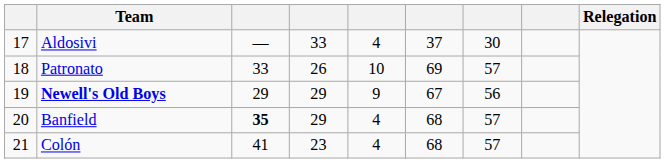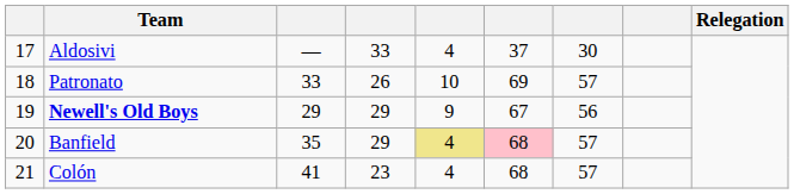Banfield | column 3: bold -> normal
Banfield | column 5: no background -> khaki background
Banfield | column 6: no background -> pink background
